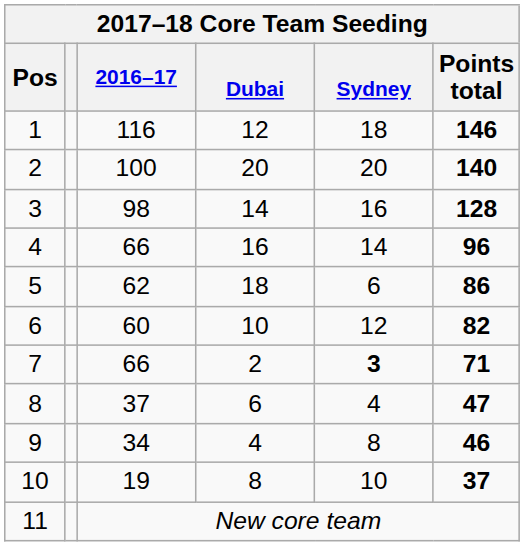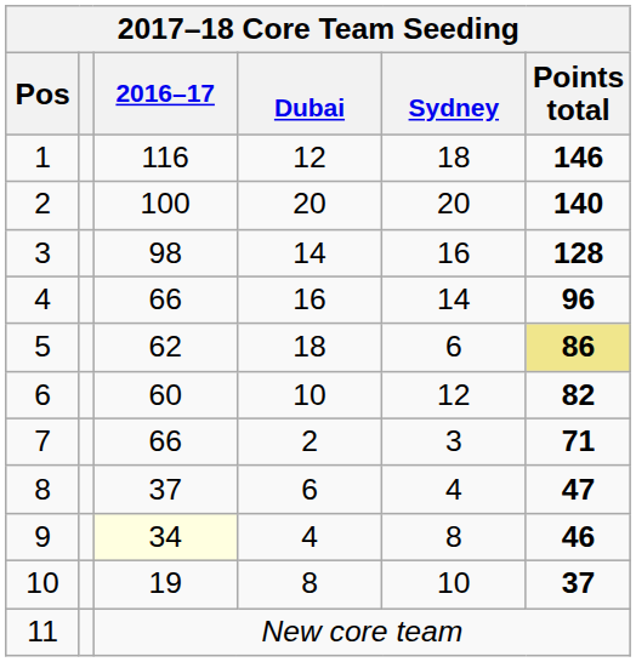5 | Points total: no background -> khaki background
7 | Sydney: bold -> normal
9 | 2016–17: no background -> lightyellow background
